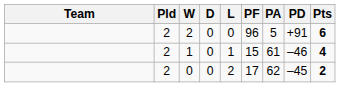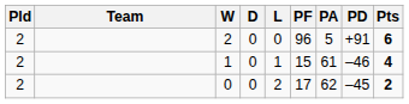columns swapped: Team <-> Pld
